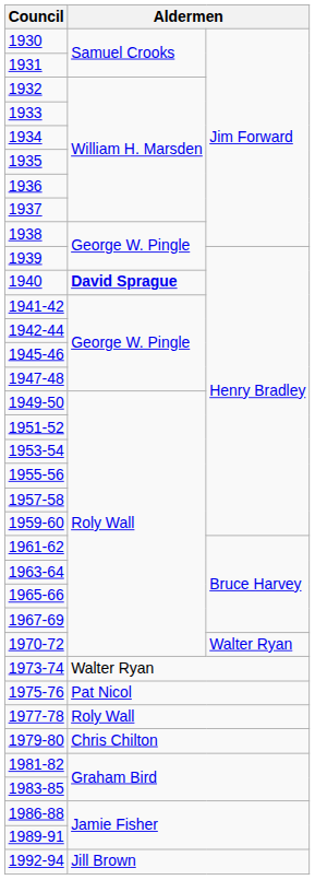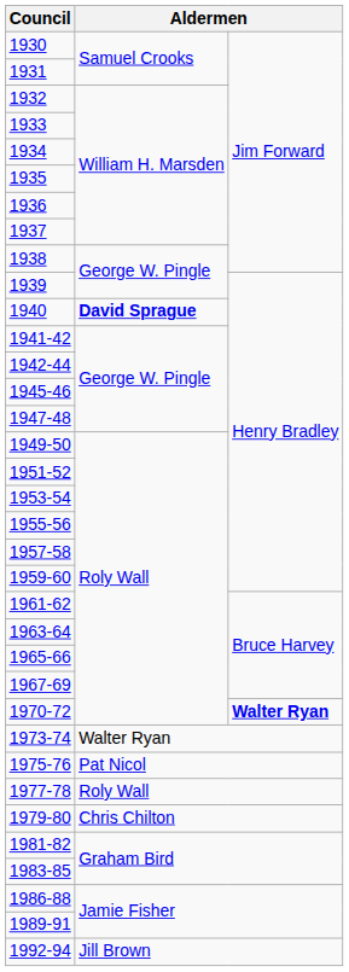1970-72 | column 3: normal -> bold
